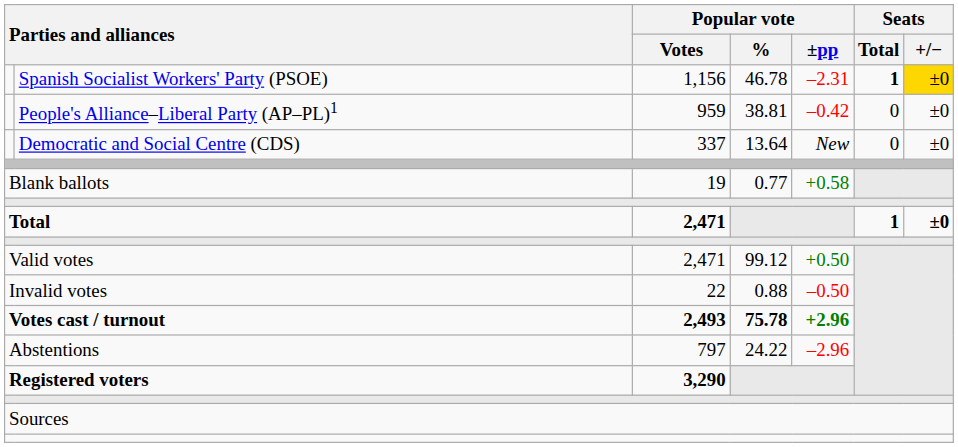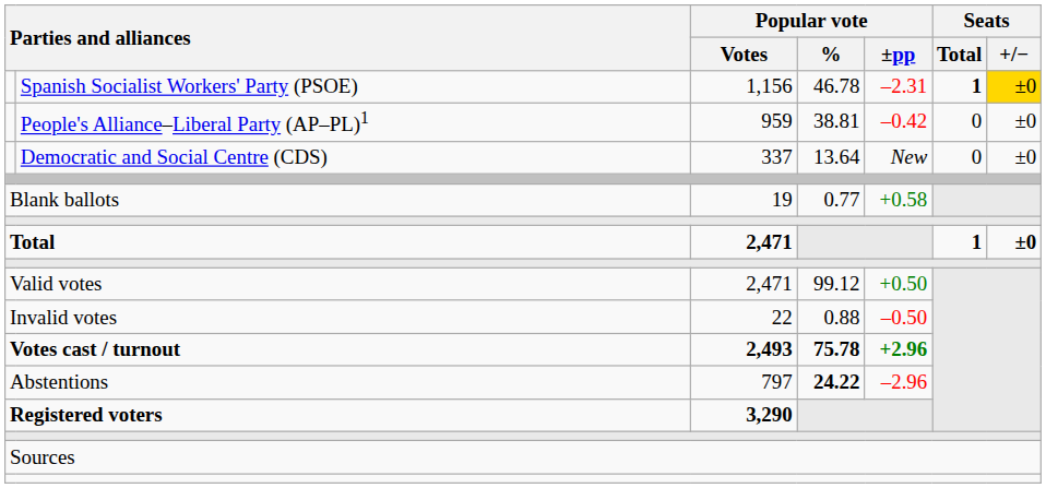Abstentions | Popular vote / %: normal -> bold
